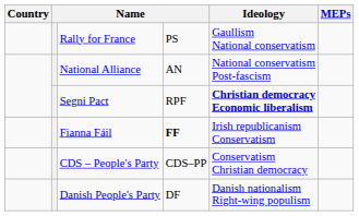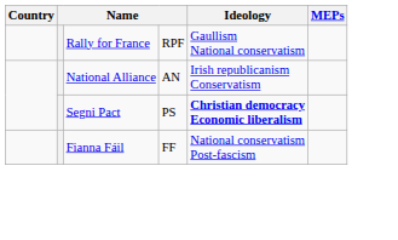Rally for France | column 4: PS -> RPF
National Alliance | Ideology: National conservatism Post-fascism -> Irish republicanism Conservatism
Segni Pact | column 4: RPF -> PS
Fianna Fáil | column 4: bold -> normal
Fianna Fáil | Ideology: Irish republicanism Conservatism -> National conservatism Post-fascism
- row: CDS – People's Party | CDS–PP | Conservatism Christian democracy
- row: Danish People's Party | DF | Danish nationalism Right-wing populism
